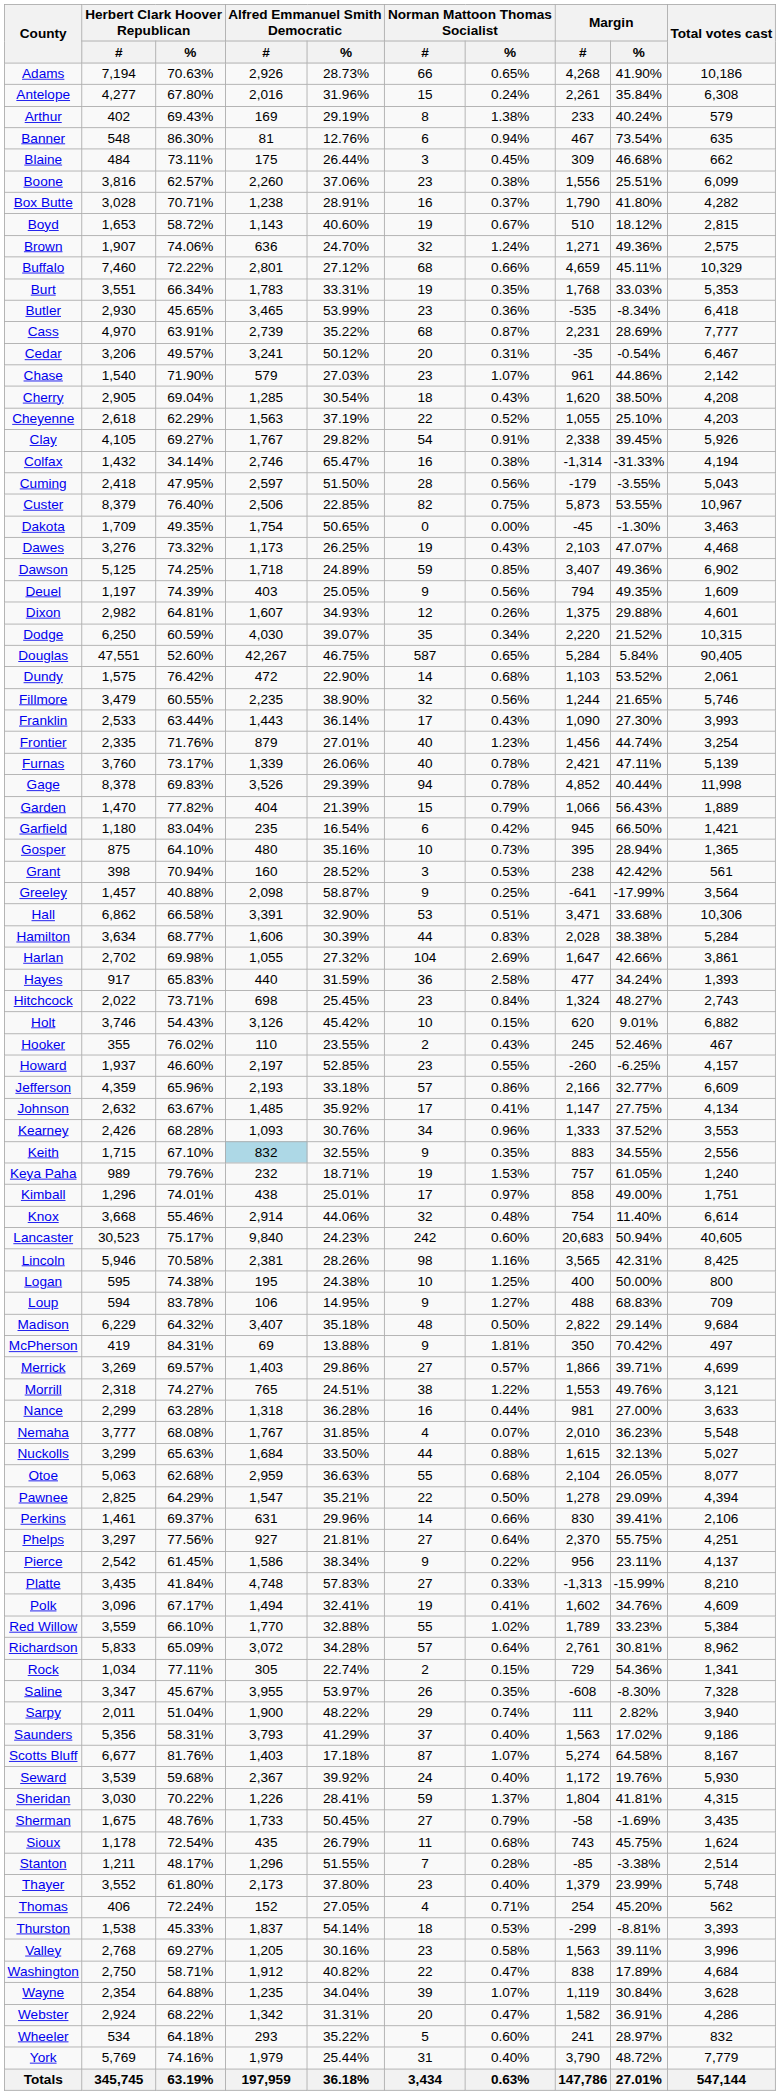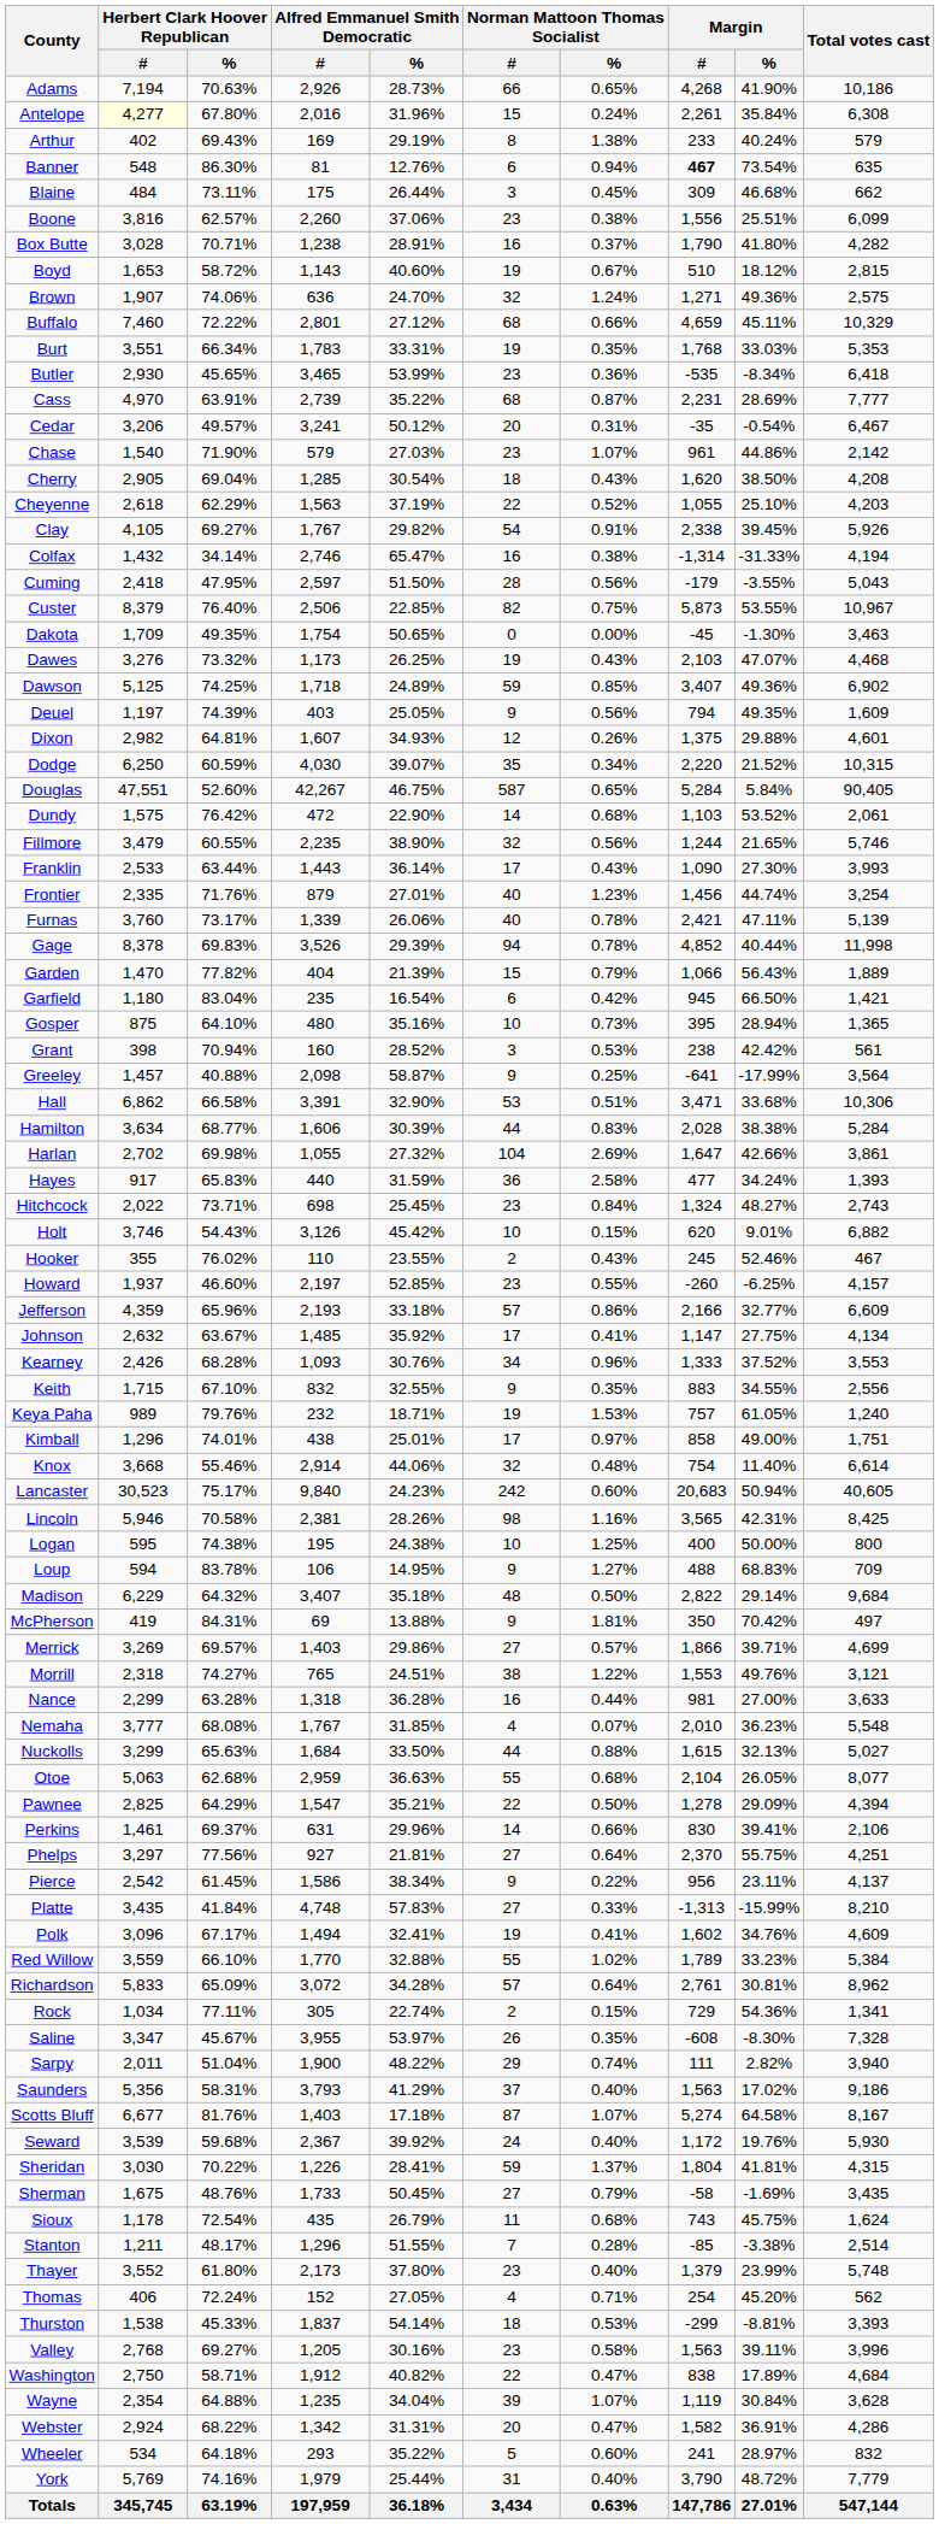Antelope | Herbert Clark Hoover Republican / #: no background -> lightyellow background
Banner | Margin / #: normal -> bold
Keith | Alfred Emmanuel Smith Democratic / #: lightblue background -> no background
